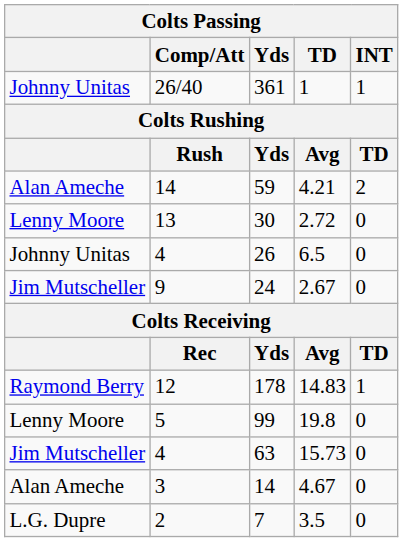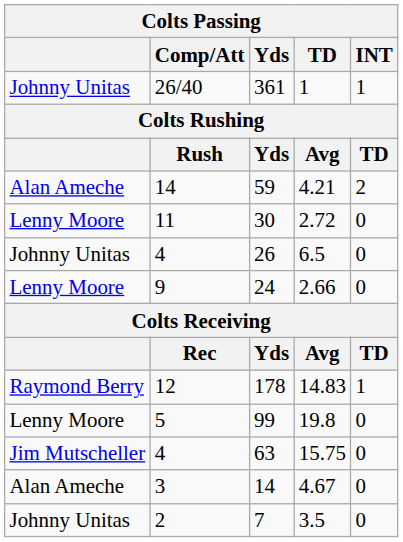30 | Comp/Att: 13 -> 11
24 | column 1: Jim Mutscheller -> Lenny Moore
24 | TD: 2.67 -> 2.66
63 | TD: 15.73 -> 15.75
7 | column 1: L.G. Dupre -> Johnny Unitas
